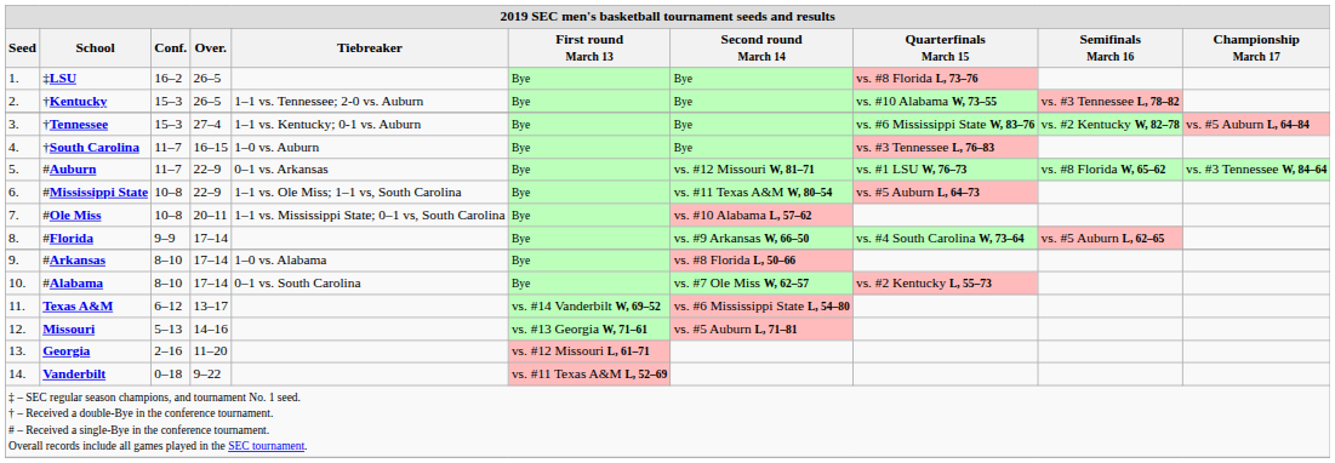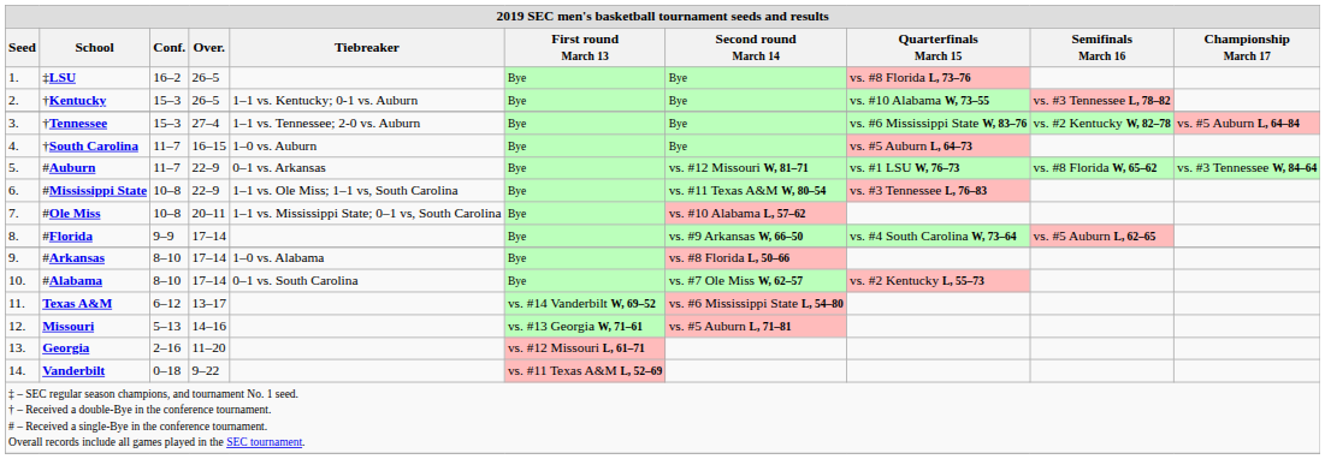†Kentucky | Tiebreaker: 1–1 vs. Tennessee; 2-0 vs. Auburn -> 1–1 vs. Kentucky; 0-1 vs. Auburn
†Tennessee | Tiebreaker: 1–1 vs. Kentucky; 0-1 vs. Auburn -> 1–1 vs. Tennessee; 2-0 vs. Auburn
†South Carolina | Quarterfinals March 15: vs. #3 Tennessee L, 76–83 -> vs. #5 Auburn L, 64–73
#Mississippi State | Quarterfinals March 15: vs. #5 Auburn L, 64–73 -> vs. #3 Tennessee L, 76–83
